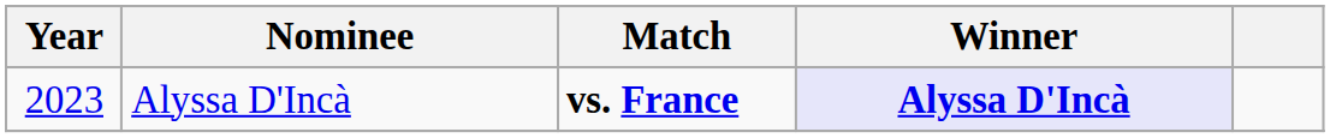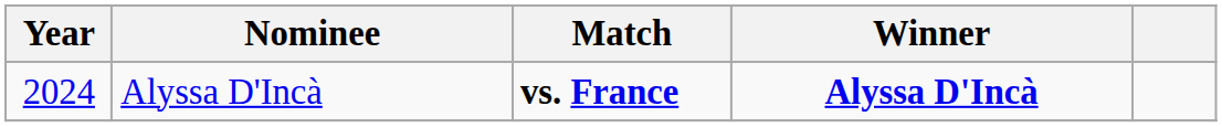row 2 | Year: 2023 -> 2024
row 2 | Winner: lavender background -> no background
